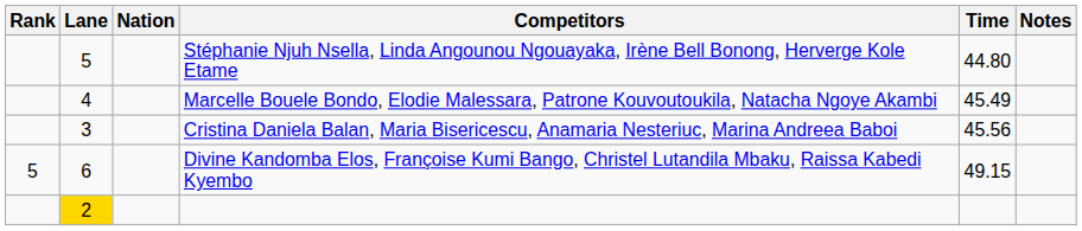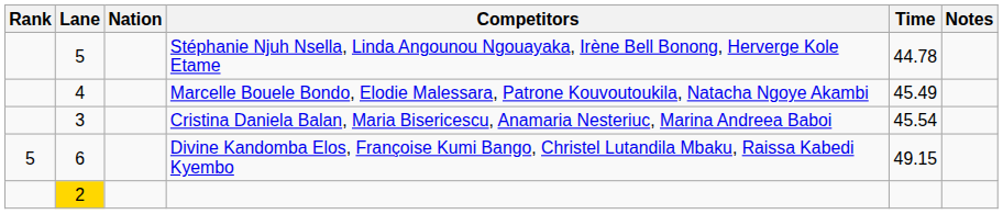row 2 | Time: 44.80 -> 44.78
row 4 | Time: 45.56 -> 45.54
